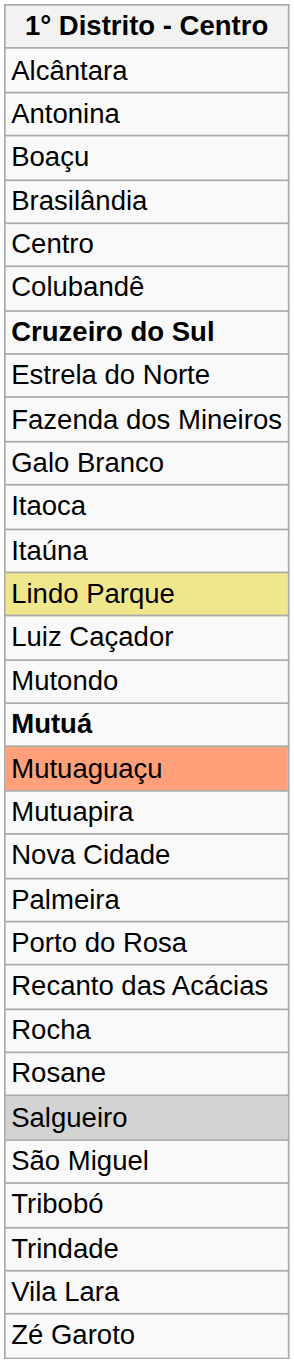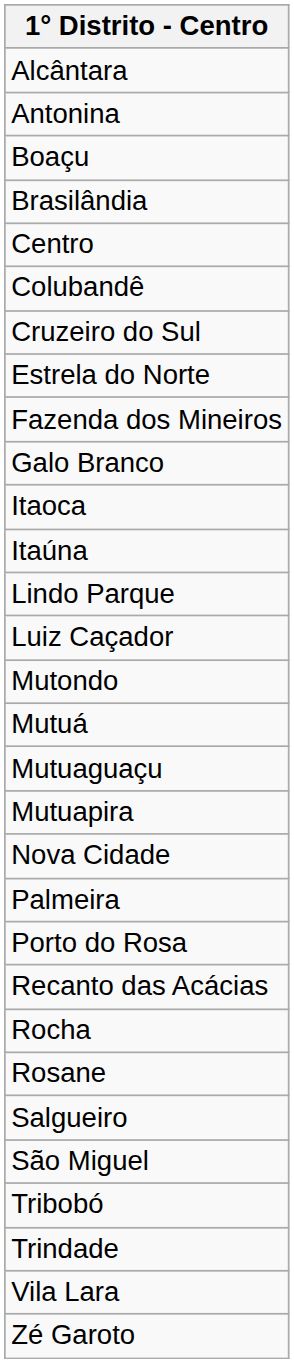row 8 | column 1: bold -> normal
row 14 | column 1: khaki background -> no background
row 17 | column 1: bold -> normal
row 18 | column 1: lightsalmon background -> no background
row 26 | column 1: lightgrey background -> no background
